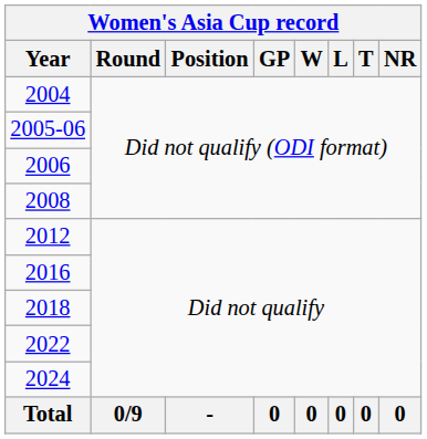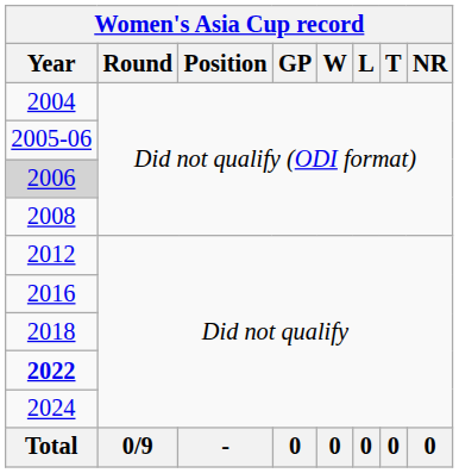2006 | Year: no background -> lightgrey background
2022 | Year: normal -> bold
